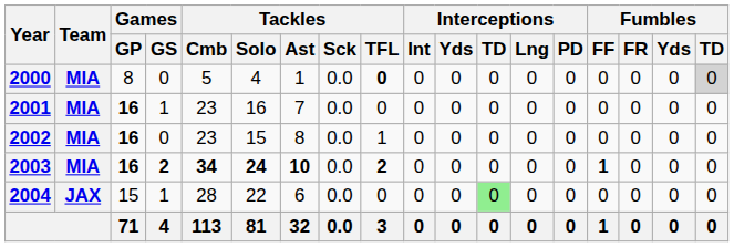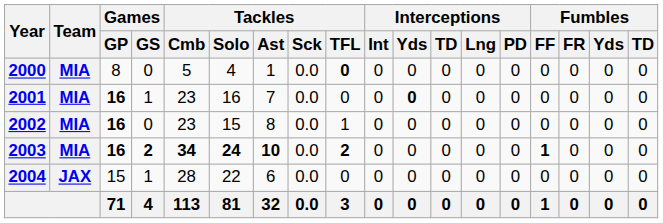2000 | Fumbles / TD: lightgrey background -> no background
2001 | Interceptions / Yds: normal -> bold
2004 | Interceptions / TD: lightgreen background -> no background
